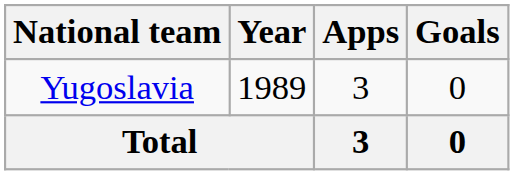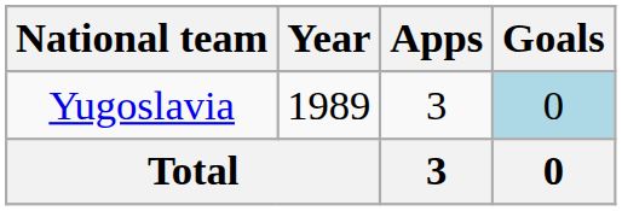Yugoslavia | Goals: no background -> lightblue background
